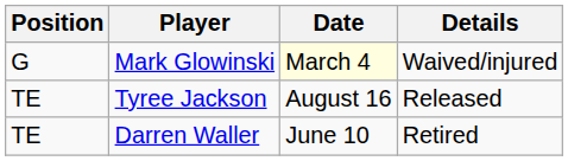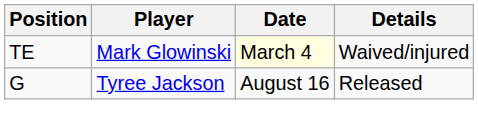Mark Glowinski | Position: G -> TE
Tyree Jackson | Position: TE -> G
- row: TE | Darren Waller | June 10 | Retired
